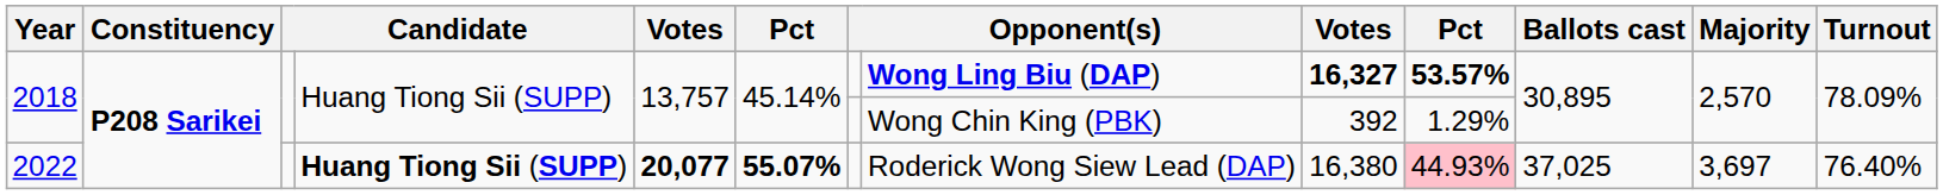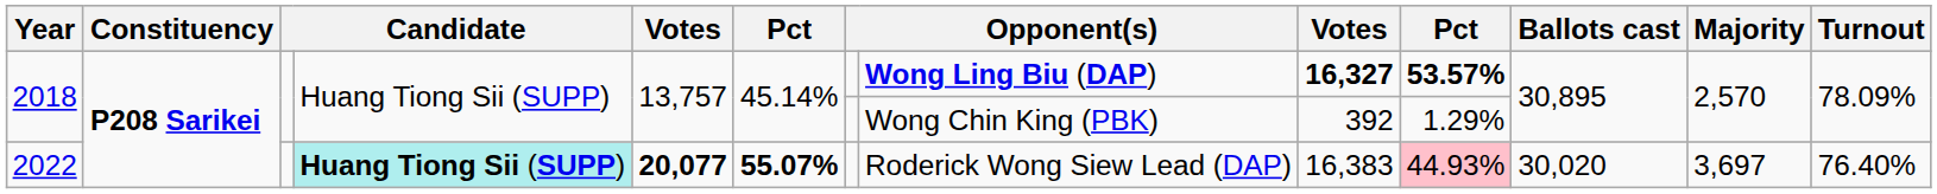2022 | column 4: no background -> paleturquoise background
2022 | column 9: 16,380 -> 16,383
2022 | Ballots cast: 37,025 -> 30,020
